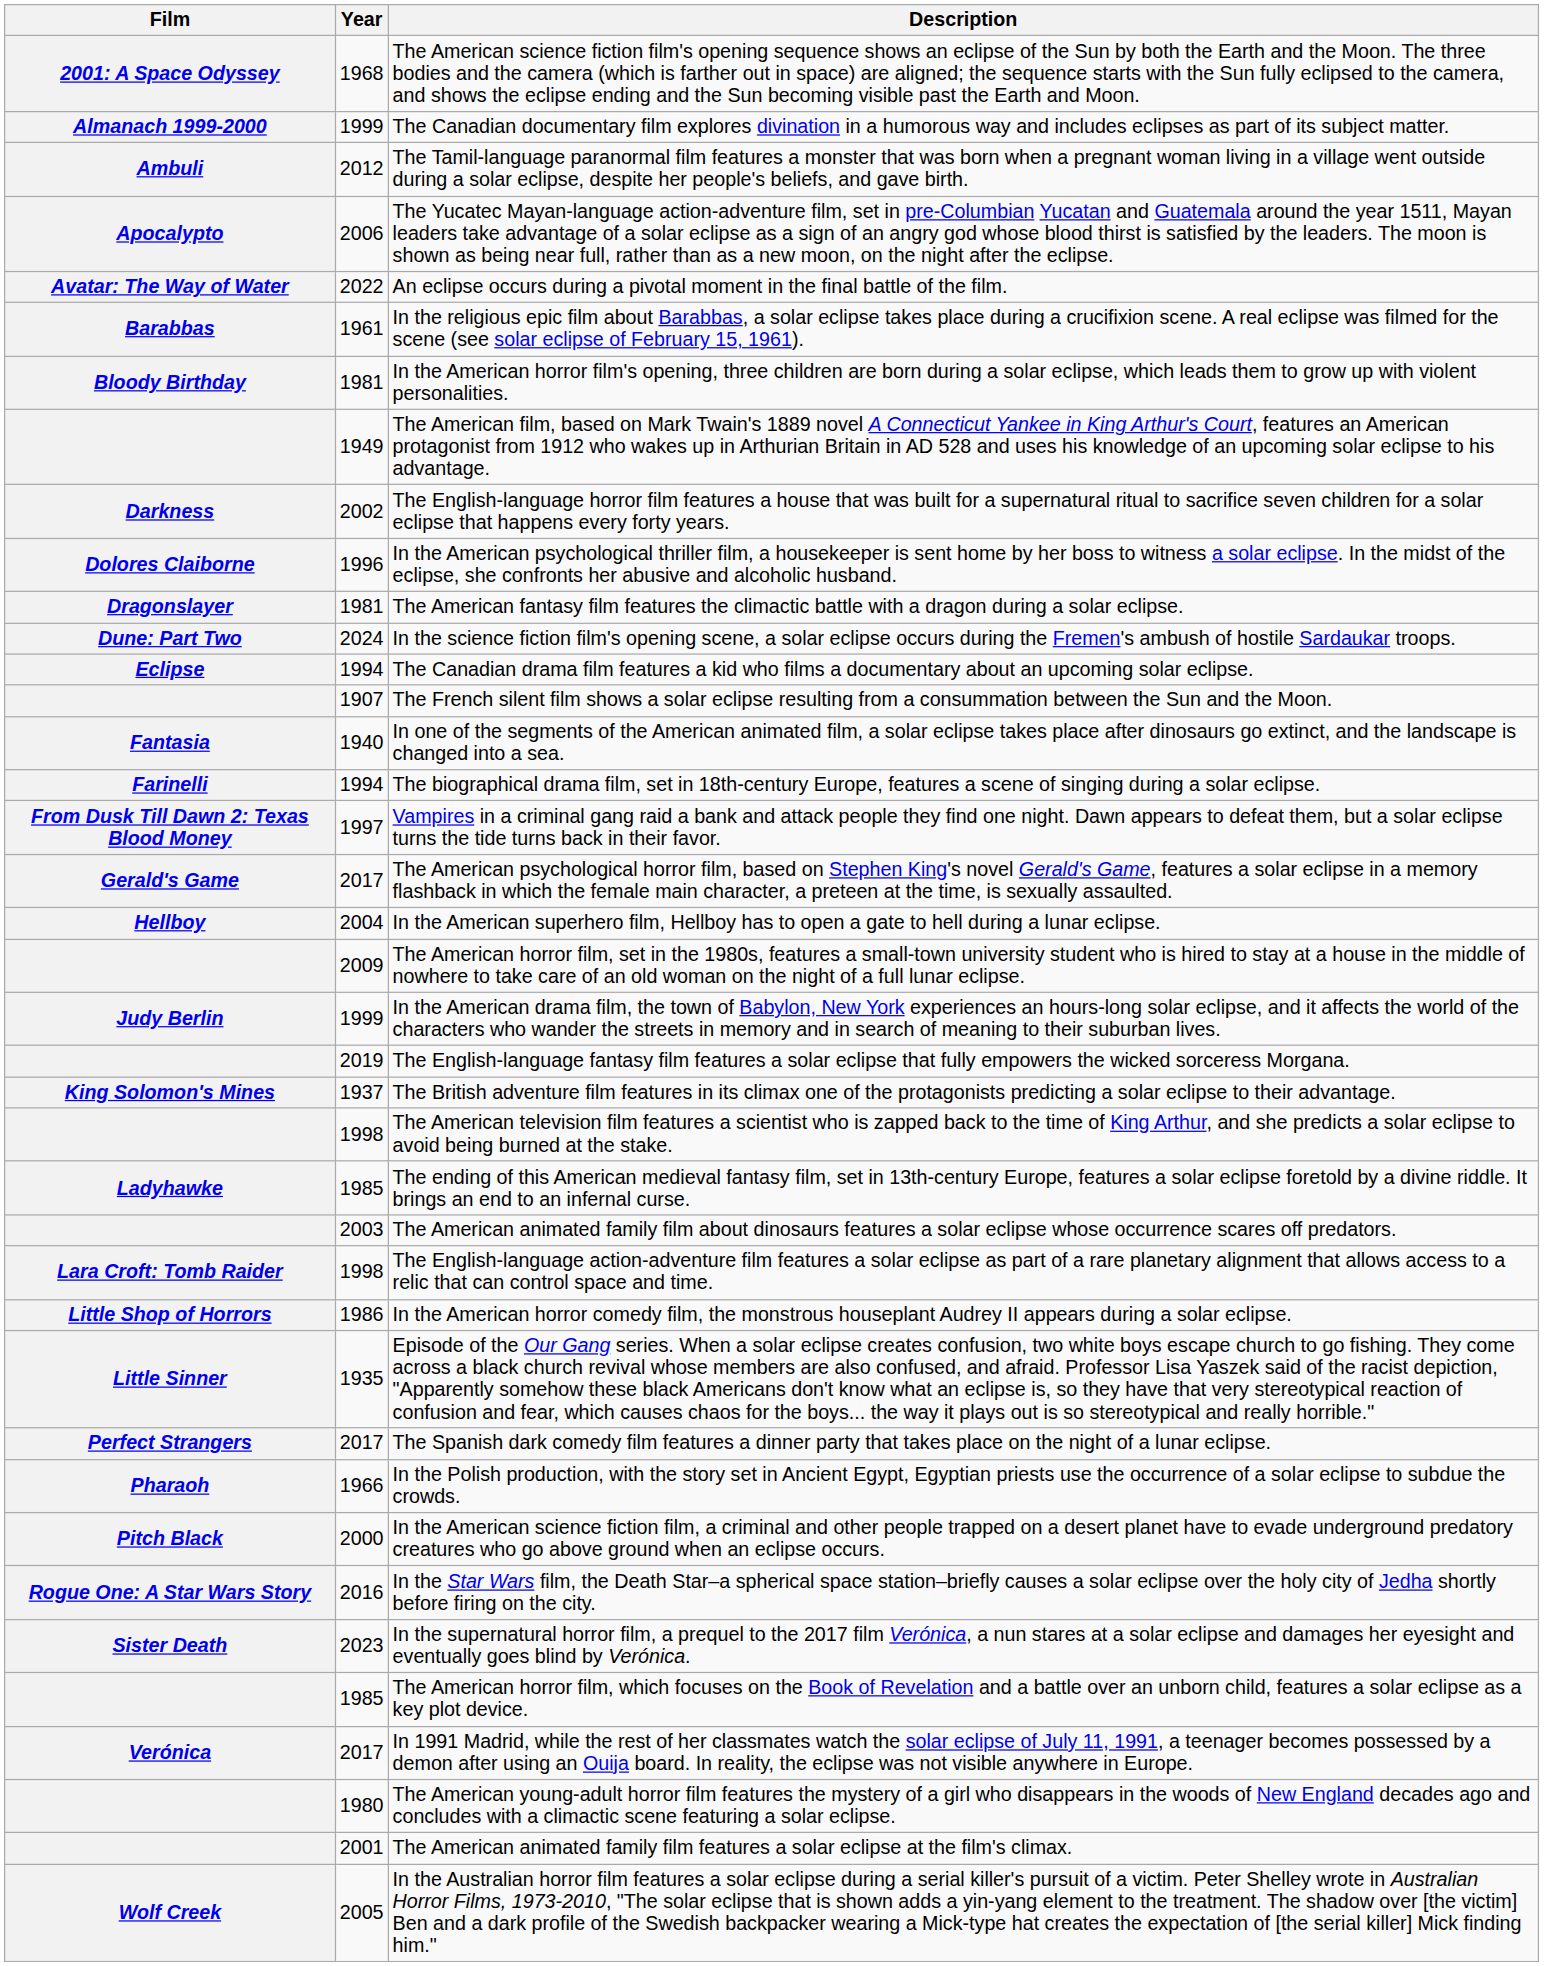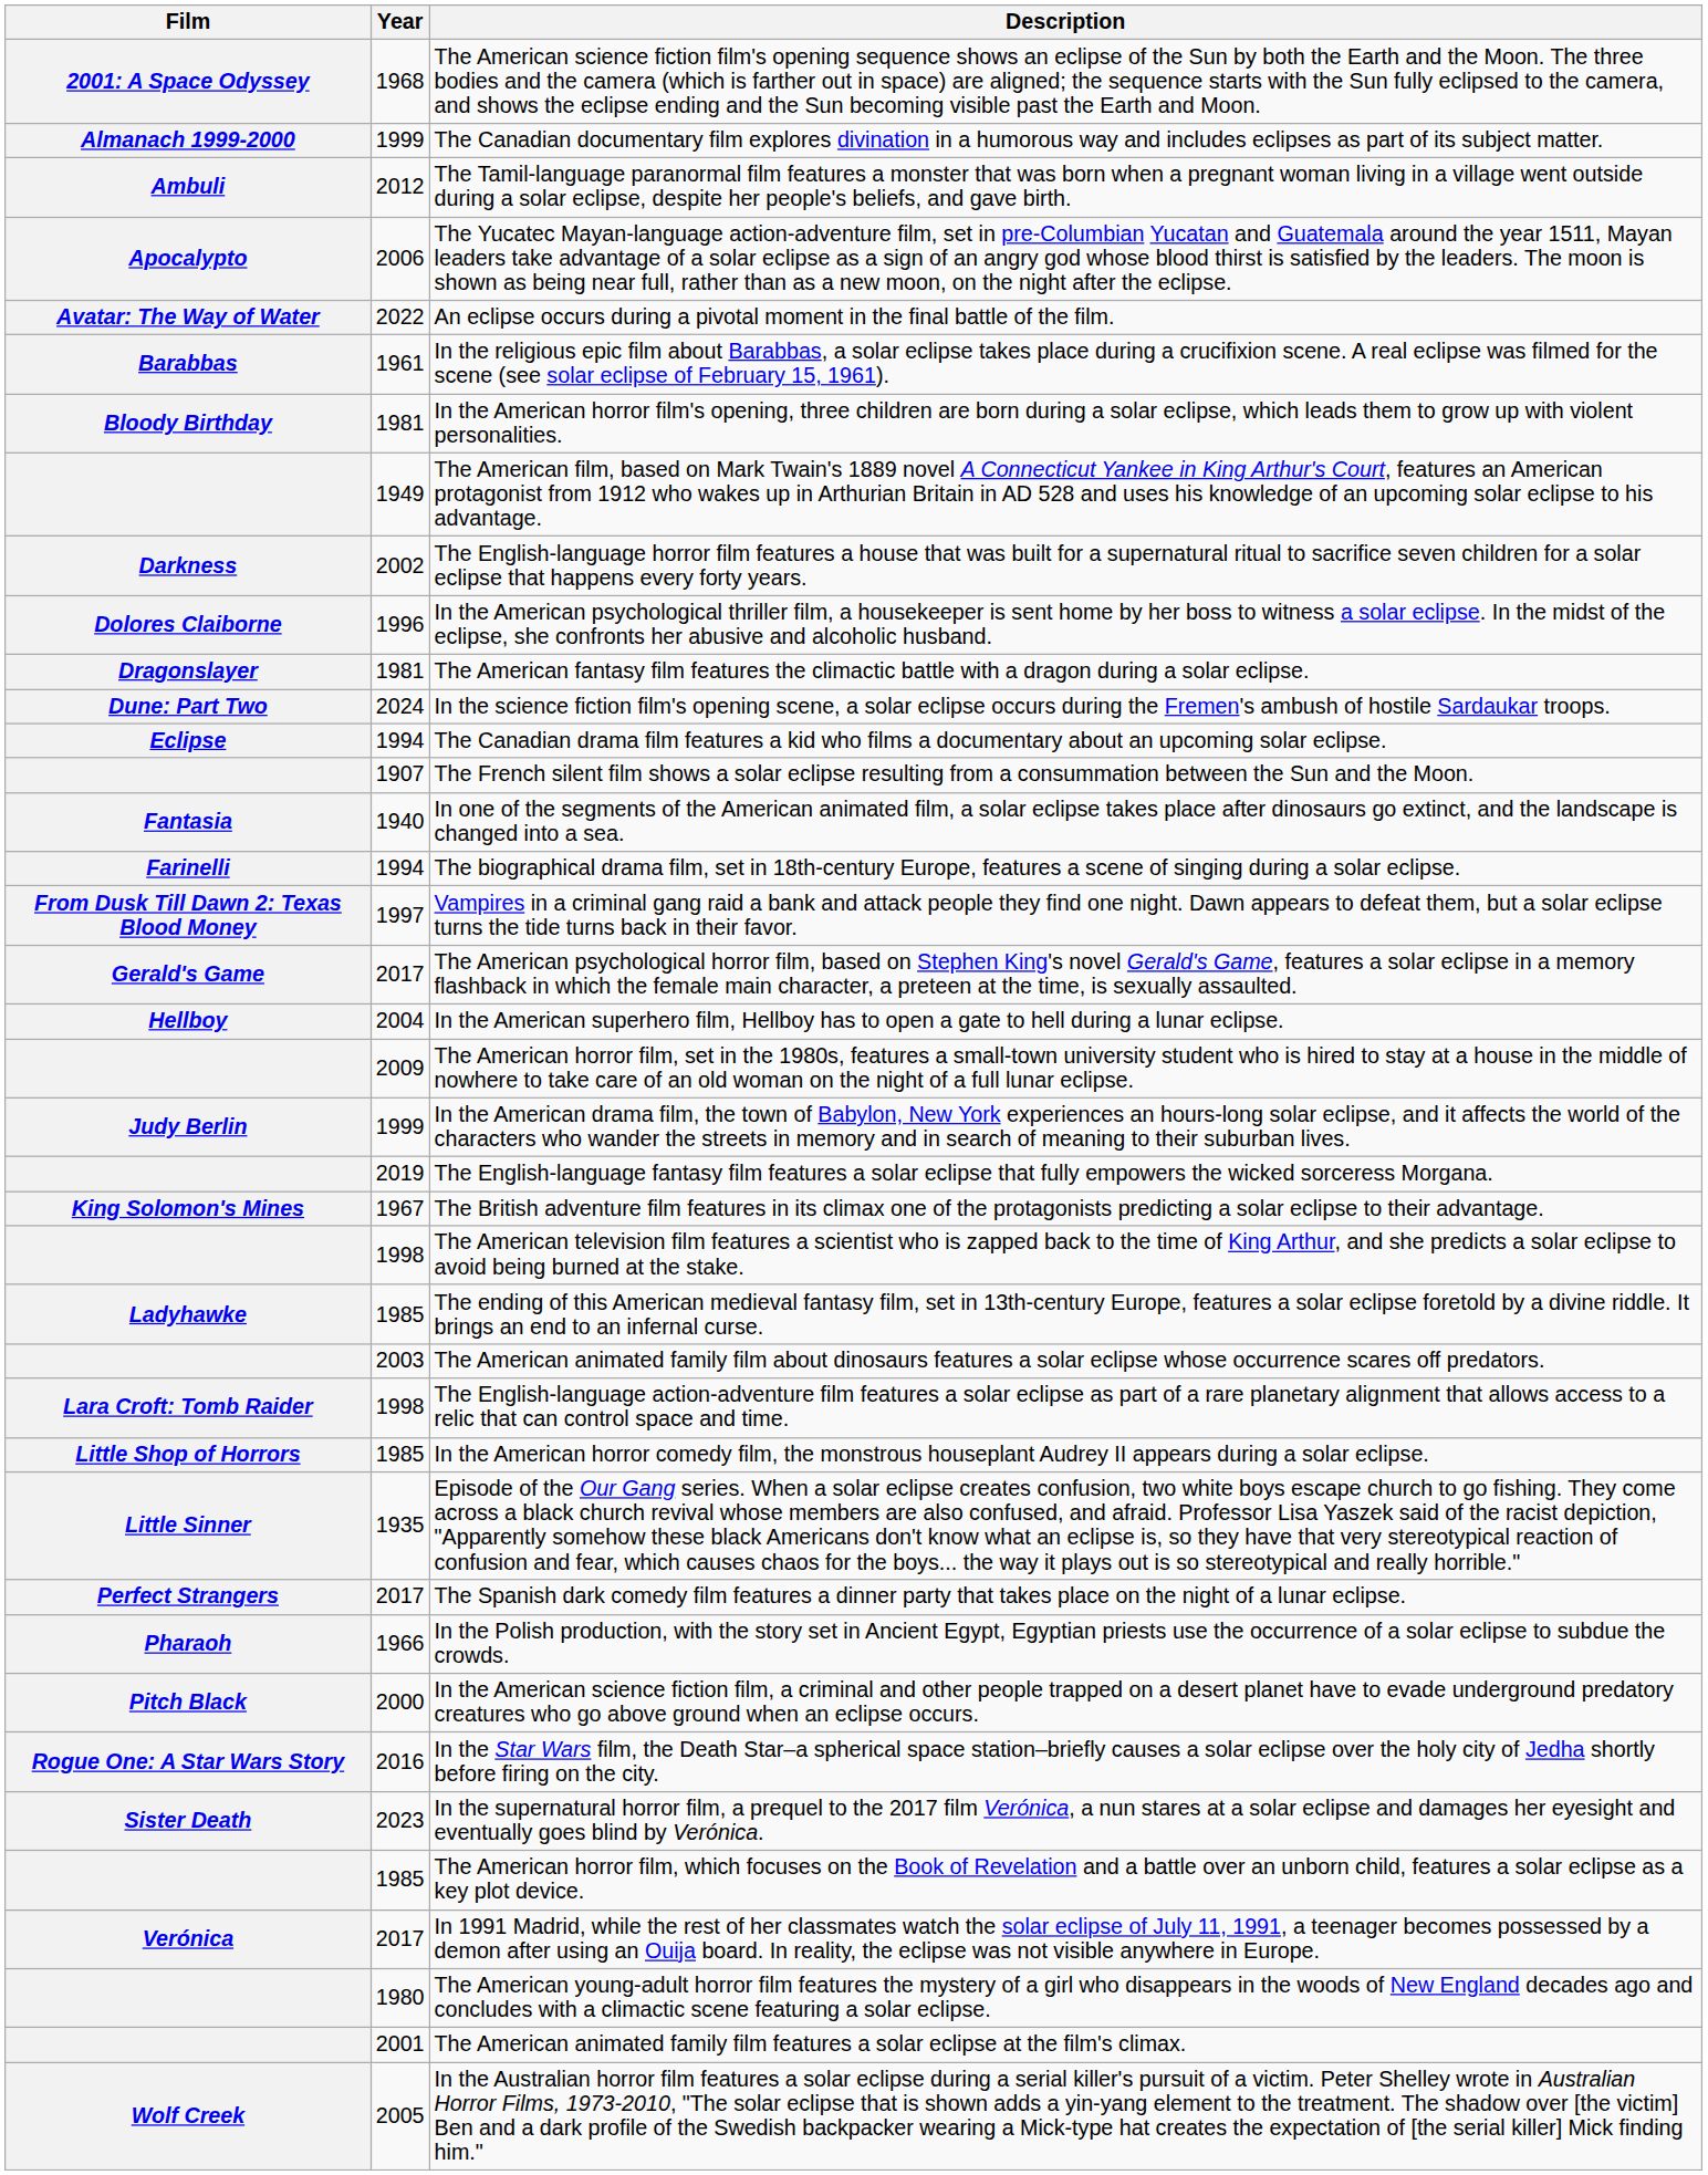row 24 | Year: 1937 -> 1967
row 29 | Year: 1986 -> 1985
